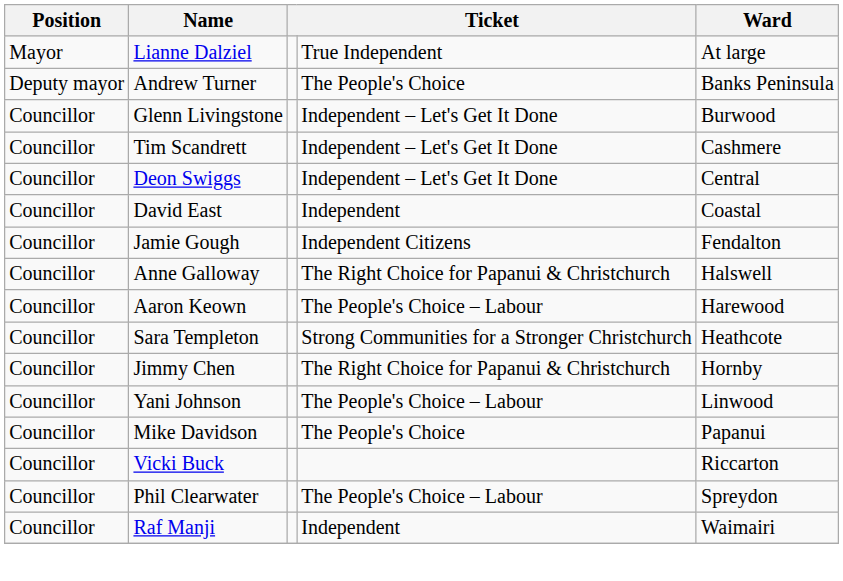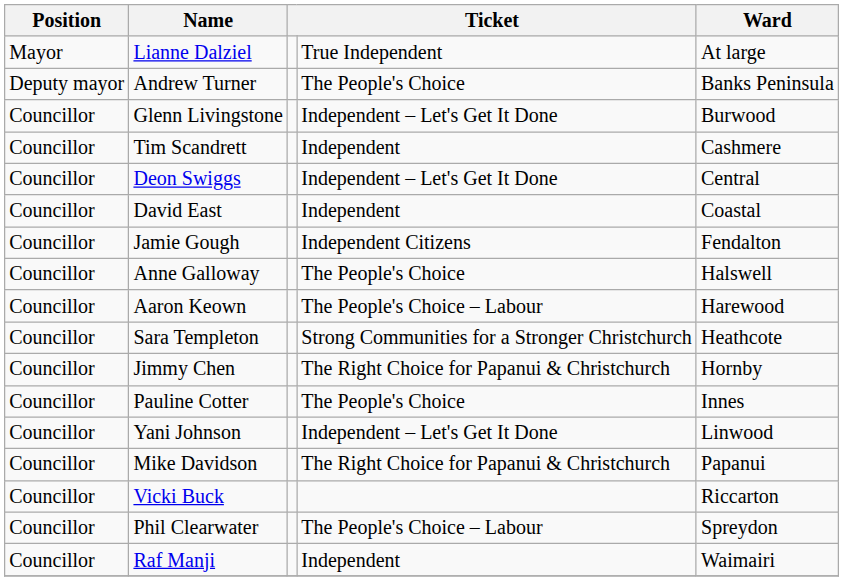Tim Scandrett | column 4: Independent – Let's Get It Done -> Independent
Anne Galloway | column 4: The Right Choice for Papanui & Christchurch -> The People's Choice
+ row: Councillor | Pauline Cotter | The People's Choice | Innes
Yani Johnson | column 4: The People's Choice – Labour -> Independent – Let's Get It Done
Mike Davidson | column 4: The People's Choice -> The Right Choice for Papanui & Christchurch
